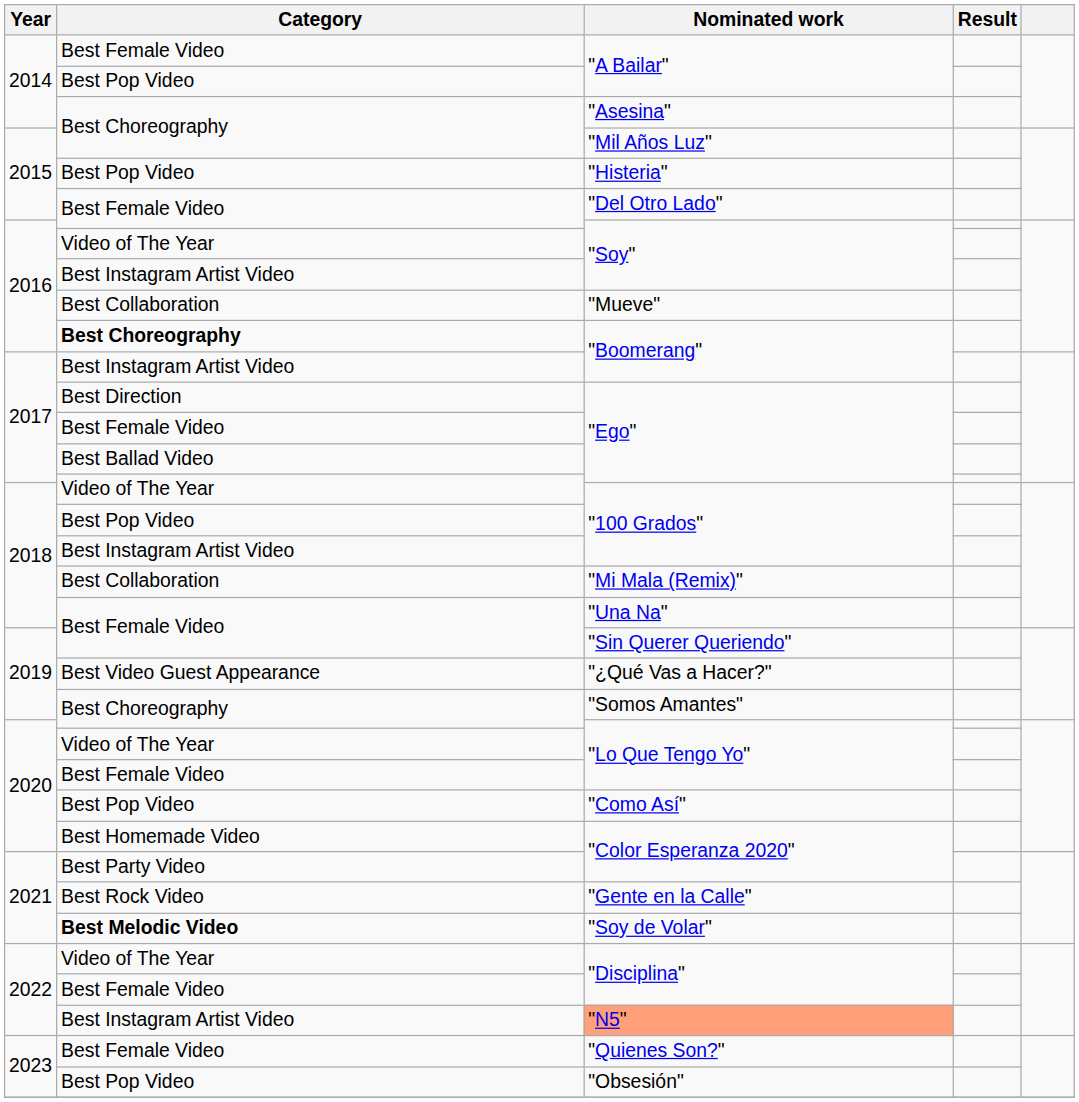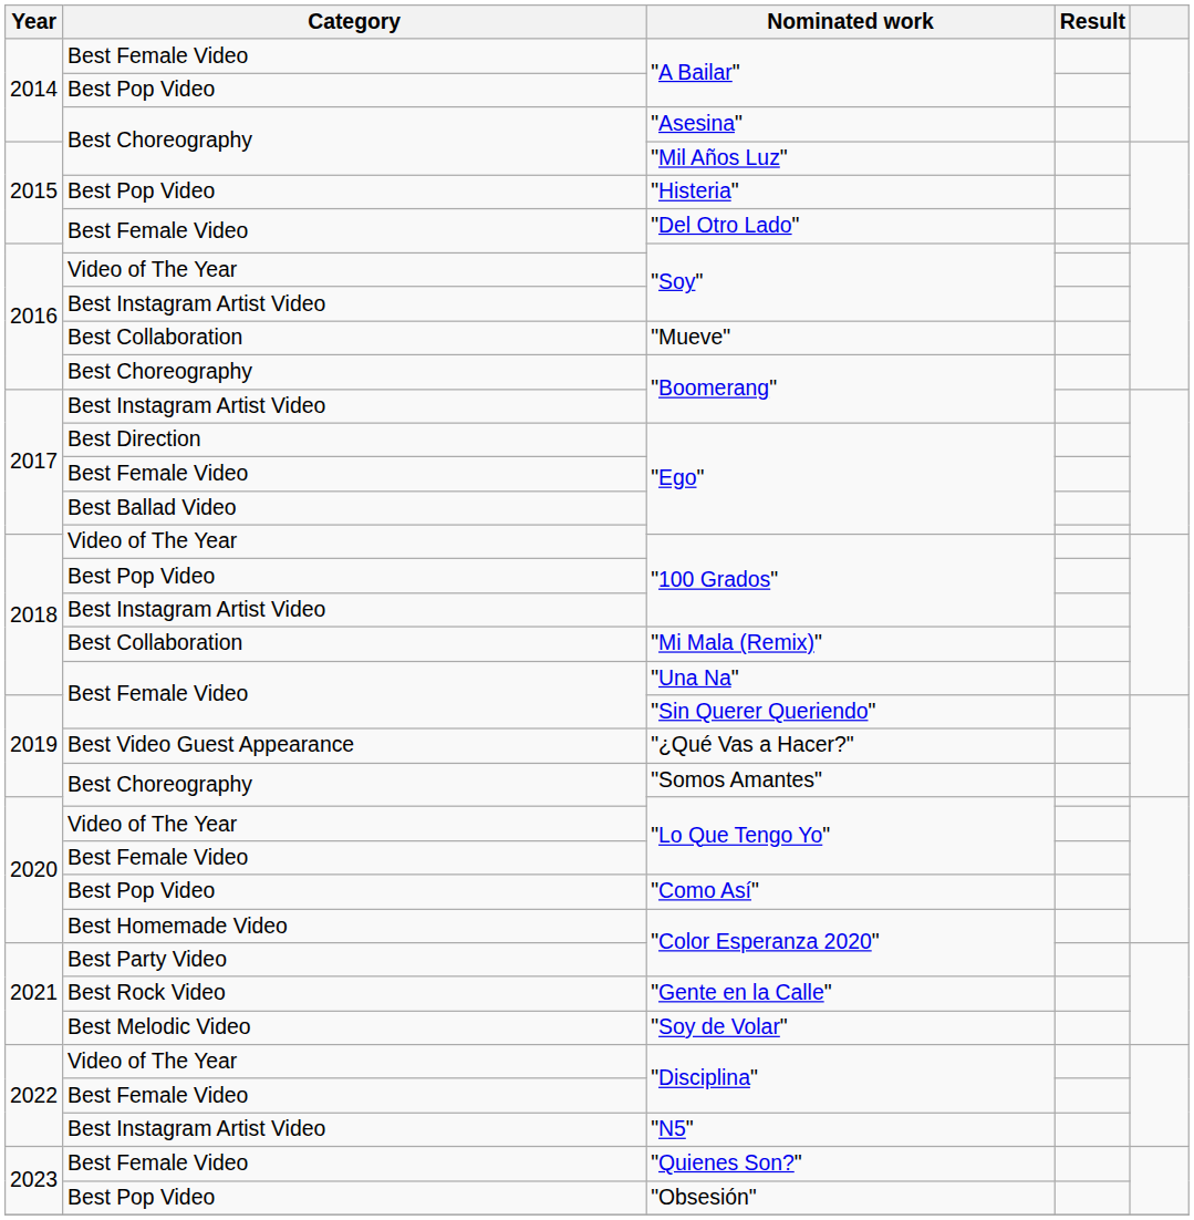Best Choreography / "Boomerang" | Category: bold -> normal
"Soy de Volar" | Category: bold -> normal
"N5" | Nominated work: lightsalmon background -> no background
